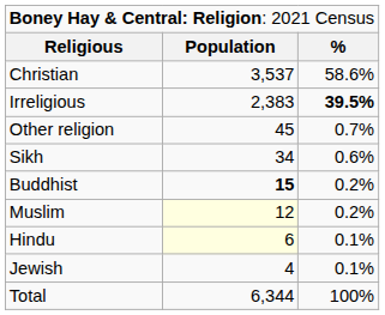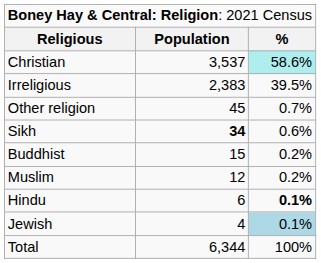Christian | column 3: no background -> paleturquoise background
Irreligious | column 3: bold -> normal
Sikh | column 2: normal -> bold
Buddhist | column 2: bold -> normal
Muslim | column 2: lightyellow background -> no background
Hindu | column 2: lightyellow background -> no background
Hindu | column 3: normal -> bold
Jewish | column 3: no background -> lightblue background
